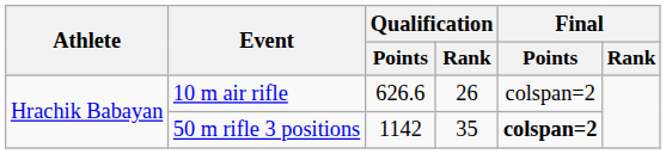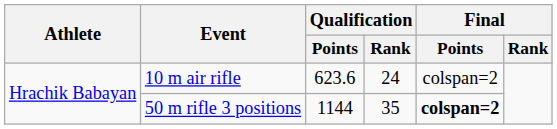10 m air rifle | Qualification / Points: 626.6 -> 623.6
10 m air rifle | Qualification / Rank: 26 -> 24
50 m rifle 3 positions | Qualification / Points: 1142 -> 1144
